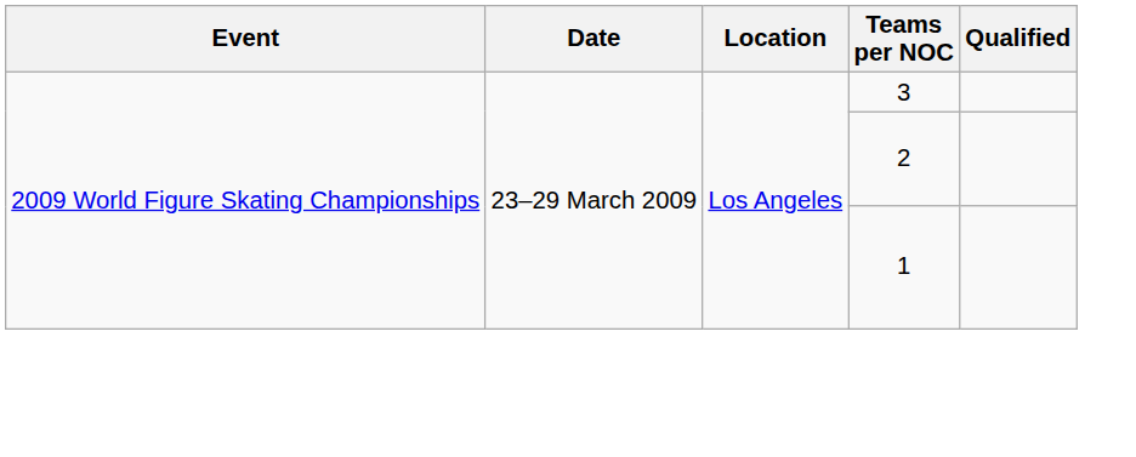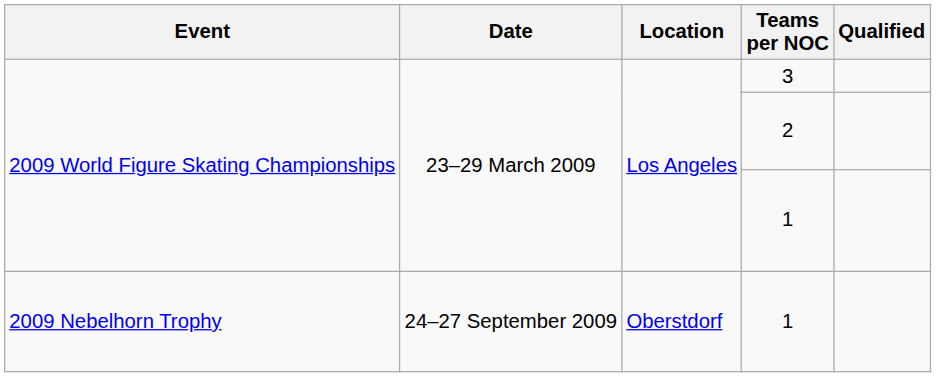+ row: 2009 Nebelhorn Trophy | 24–27 September 2009 | Oberstdorf | 1
